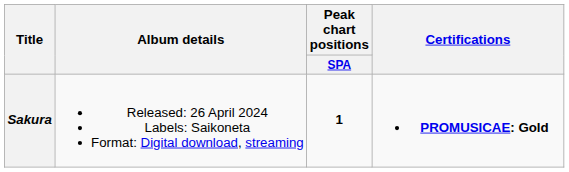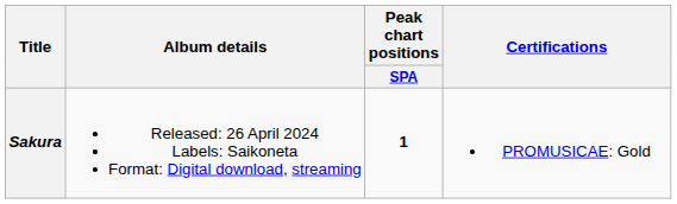Sakura | Certifications: bold -> normal
